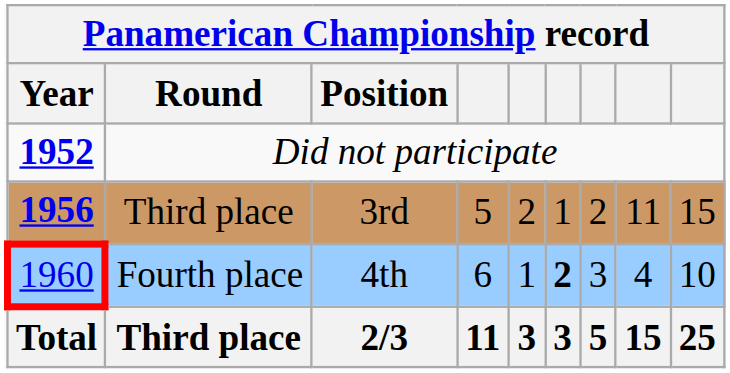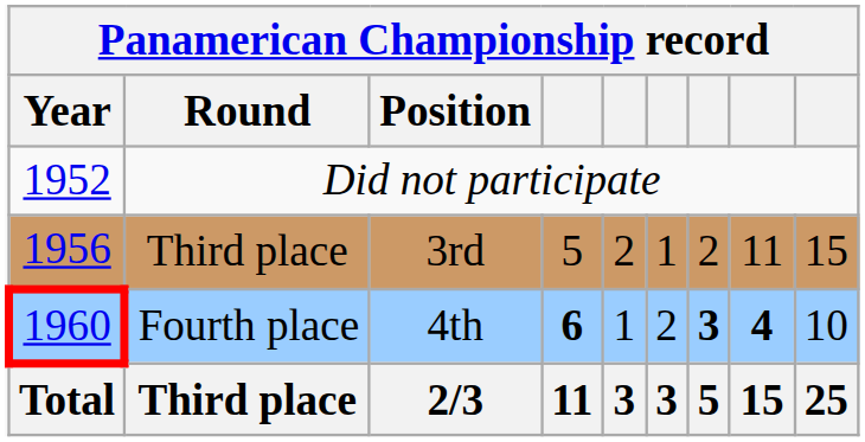Did not participate | Year: bold -> normal
Third place / 3rd | Year: bold -> normal
Fourth place | column 4: normal -> bold
Fourth place | column 6: bold -> normal
Fourth place | column 7: normal -> bold
Fourth place | column 8: normal -> bold
